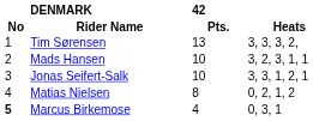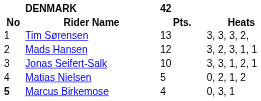Mads Hansen | 42 / Pts.: 10 -> 12
Matias Nielsen | 42 / Pts.: 8 -> 5
